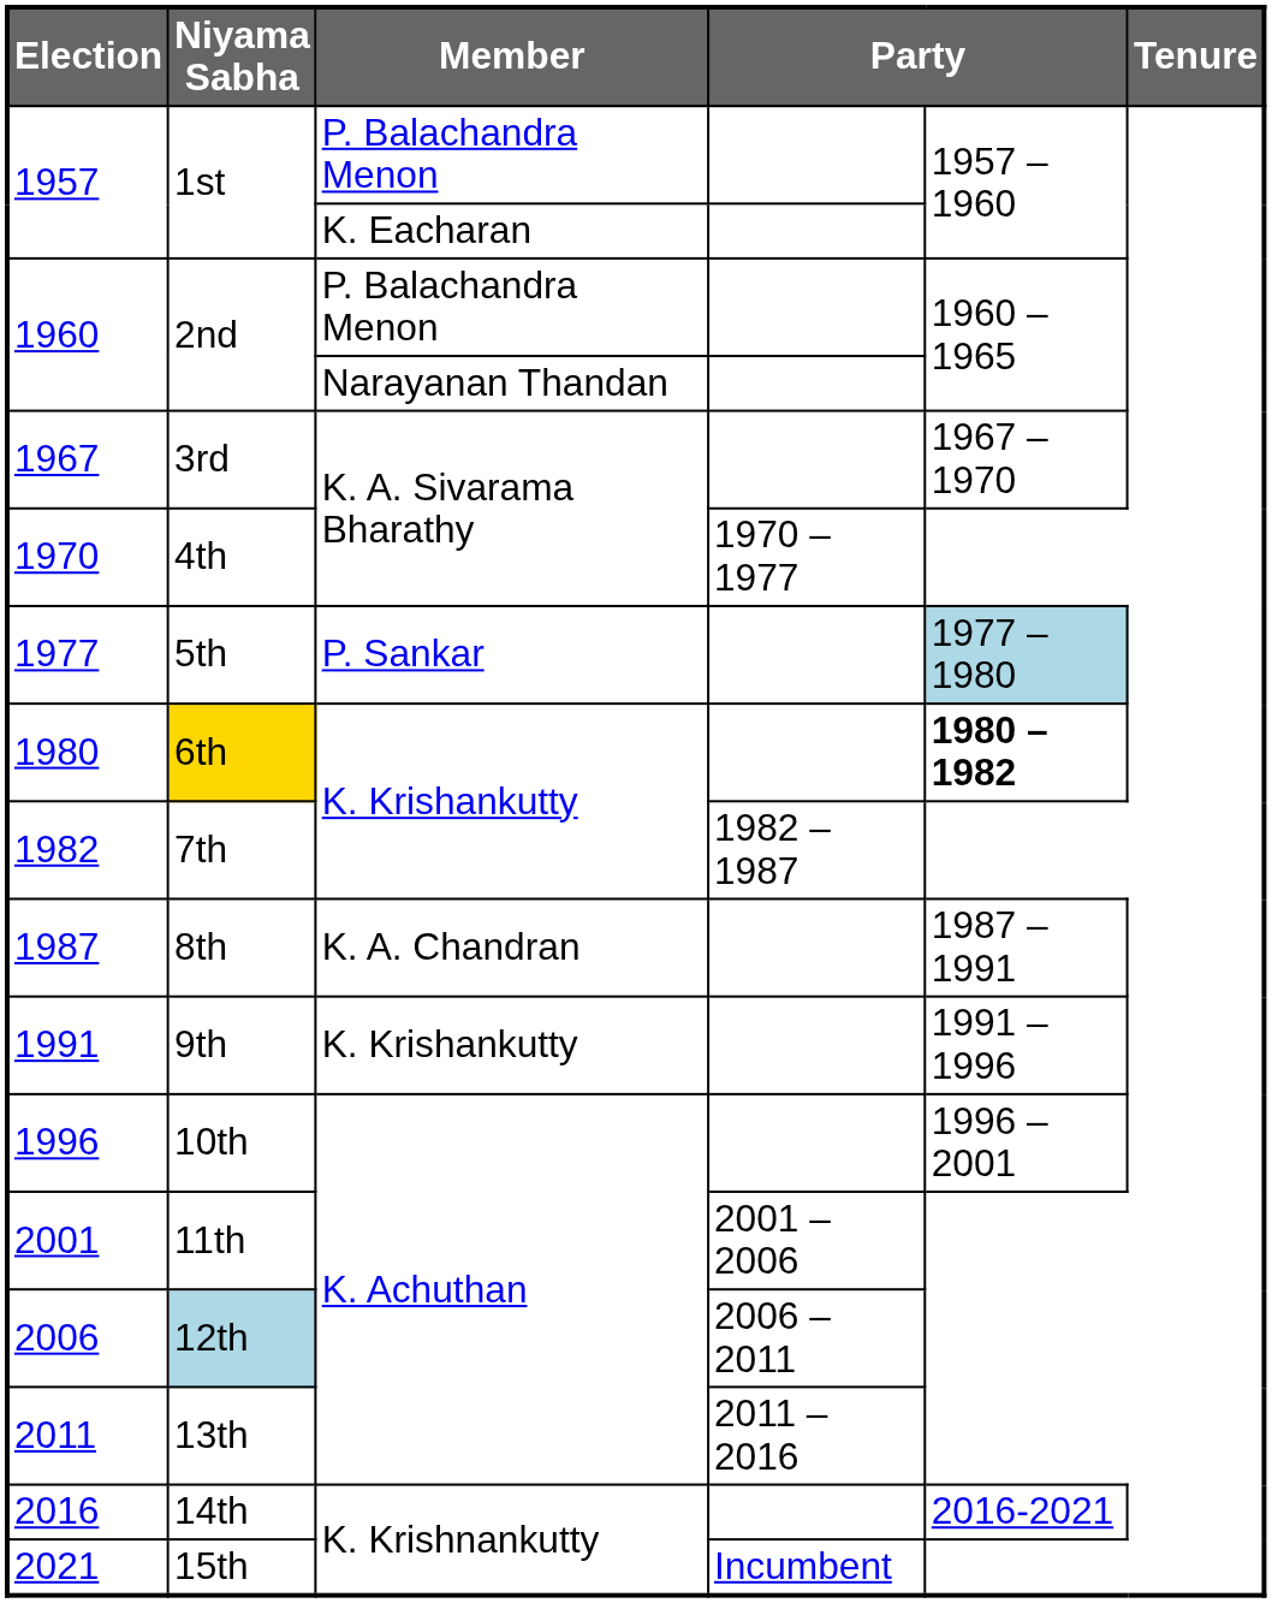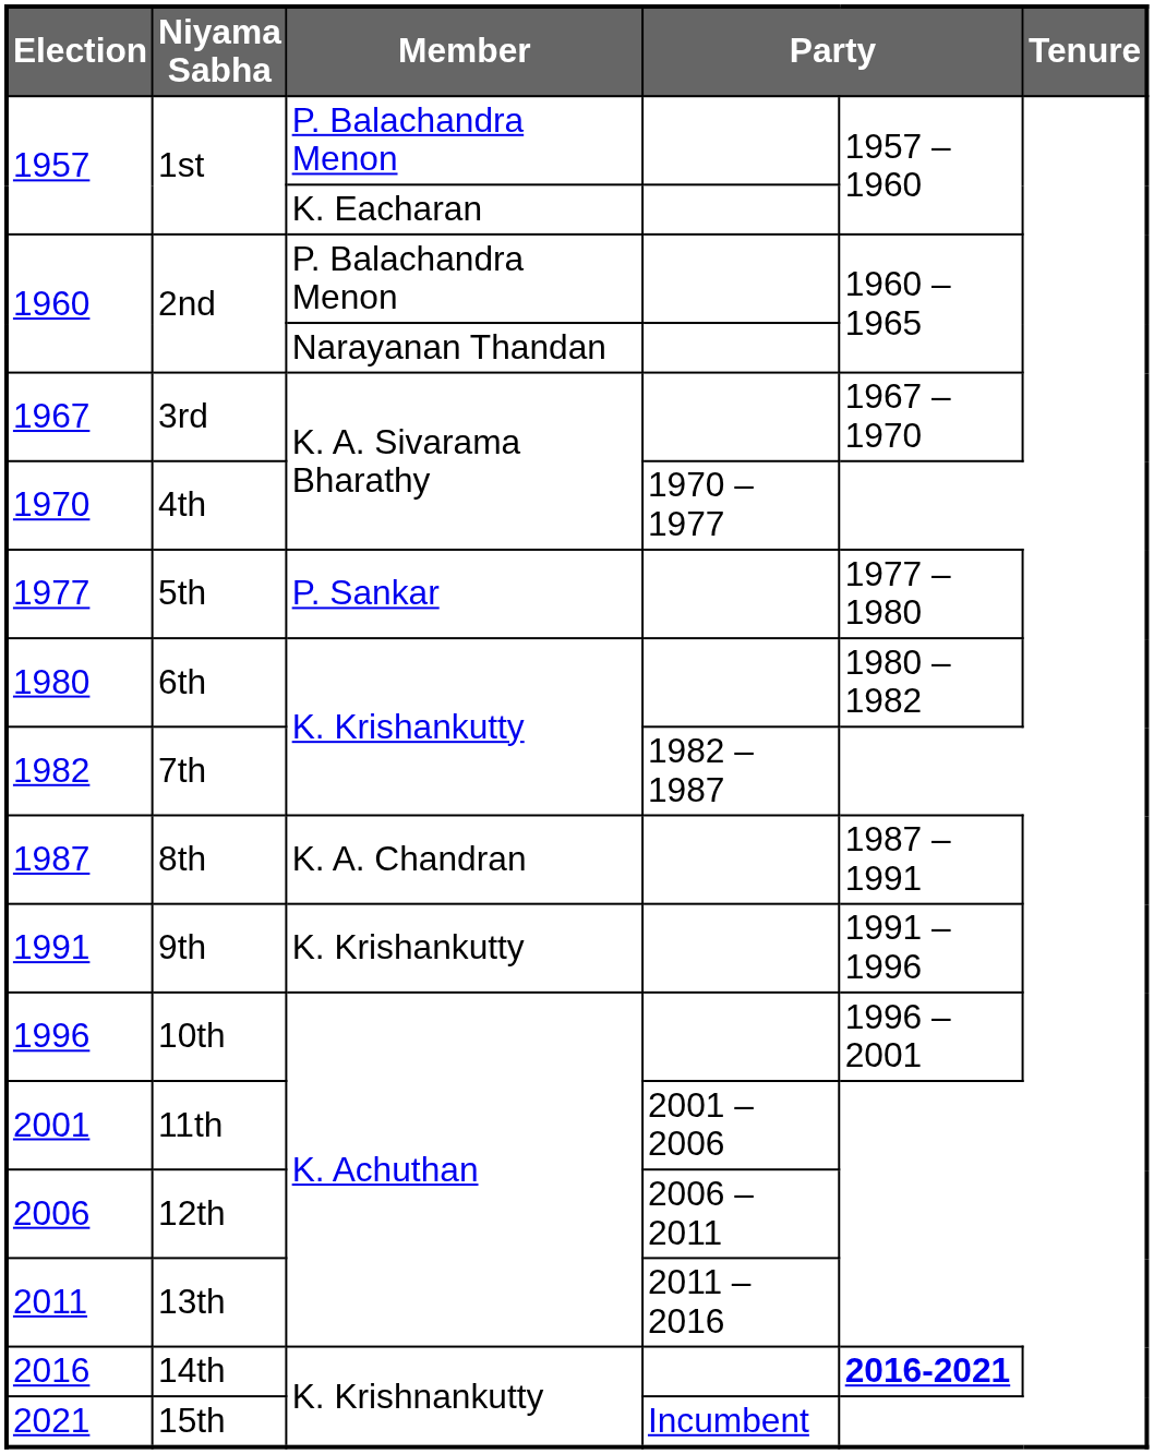1977 | column 5: lightblue background -> no background
1980 | Niyama Sabha: gold background -> no background
1980 | column 5: bold -> normal
2006 | Niyama Sabha: lightblue background -> no background
2016 | column 5: normal -> bold
